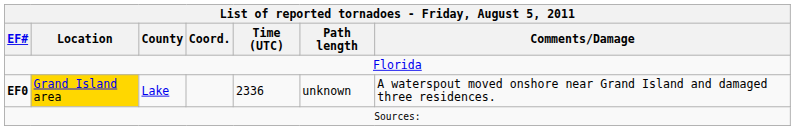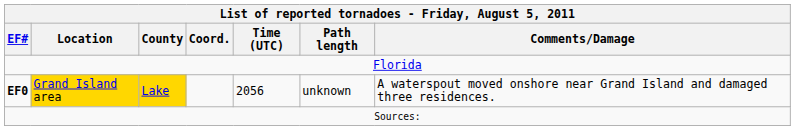EF0 | County: no background -> gold background
EF0 | Time (UTC): 2336 -> 2056
